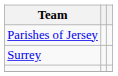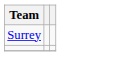- row: Parishes of Jersey
